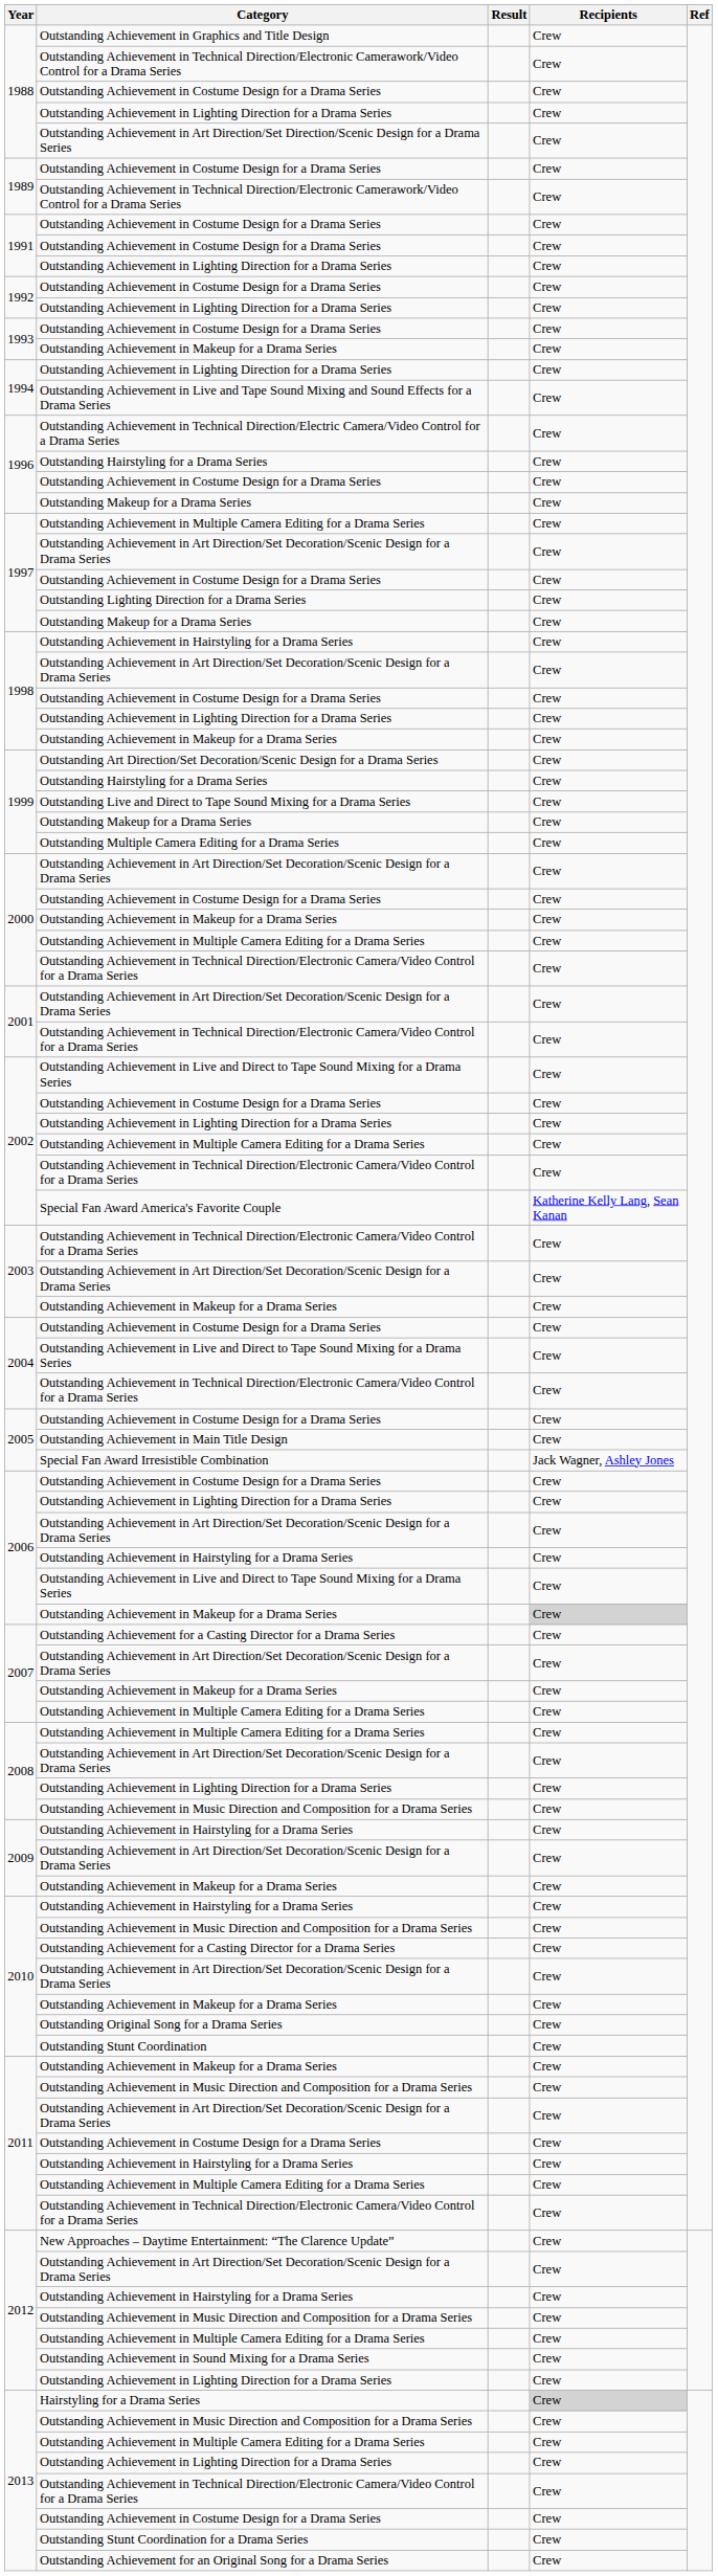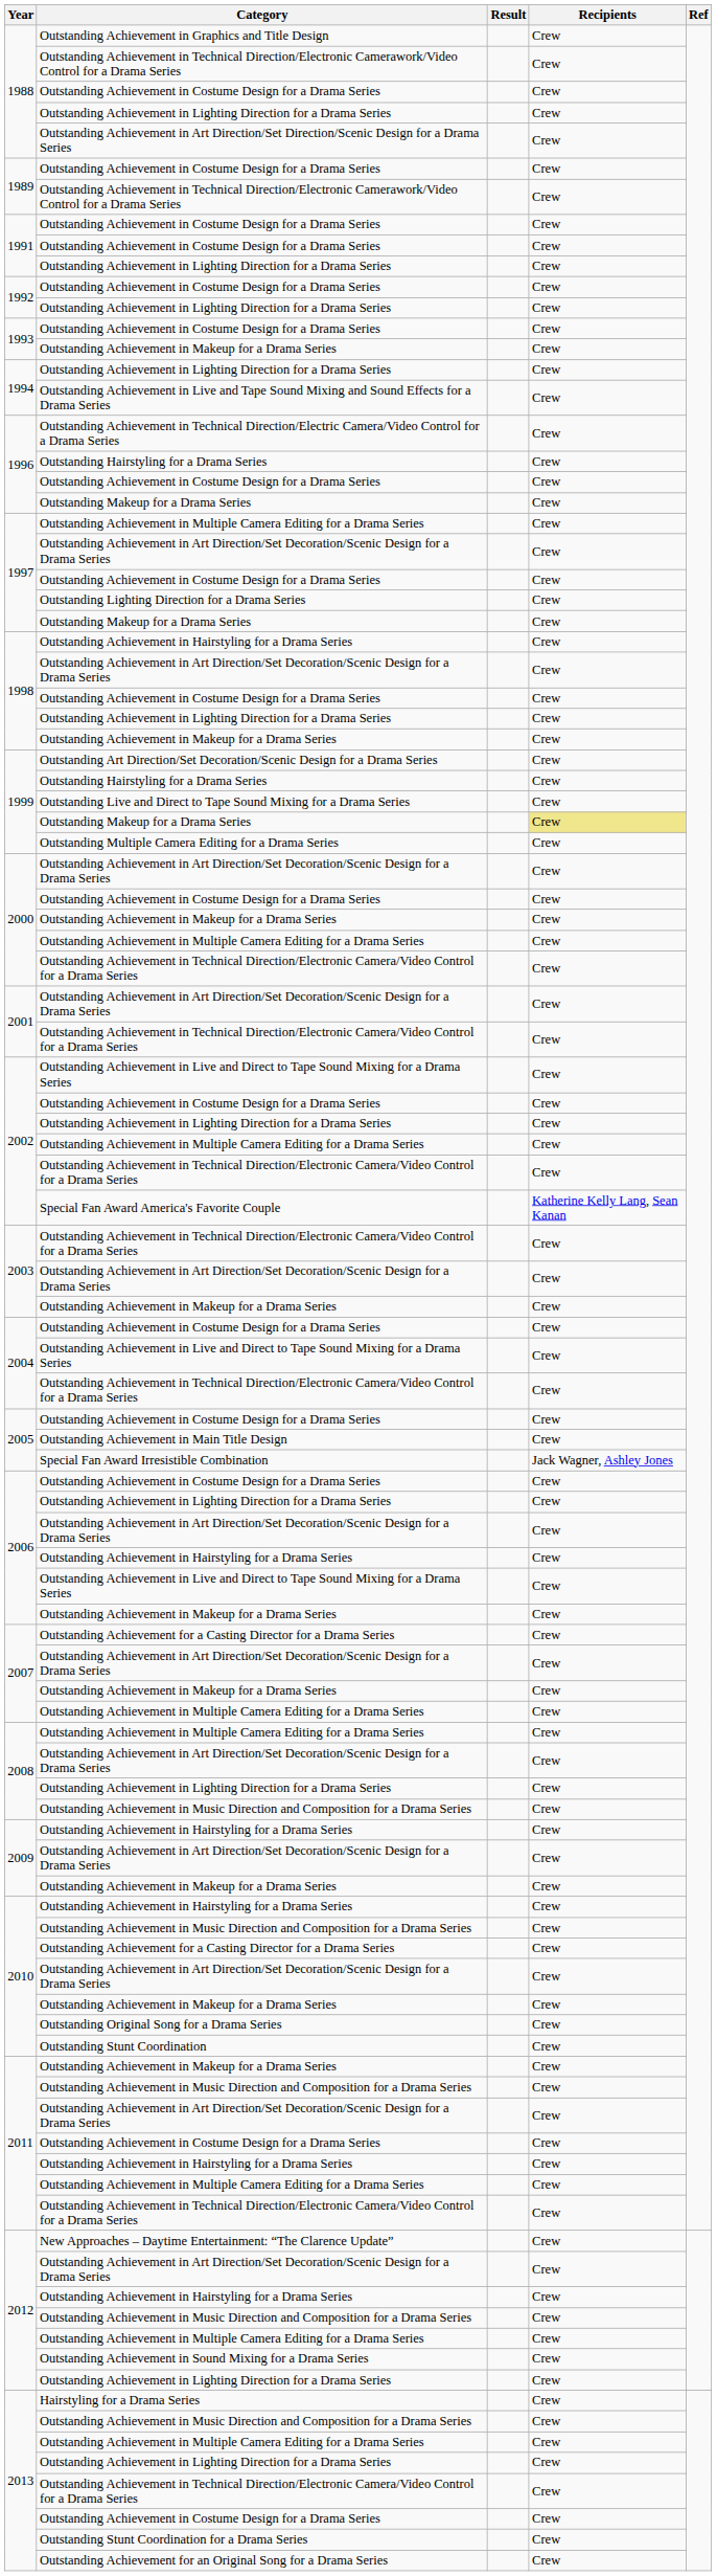1999 / Outstanding Makeup for a Drama Series | Recipients: no background -> khaki background
2006 / Outstanding Achievement in Makeup for a Drama Series | Recipients: lightgrey background -> no background
Hairstyling for a Drama Series | Recipients: lightgrey background -> no background
